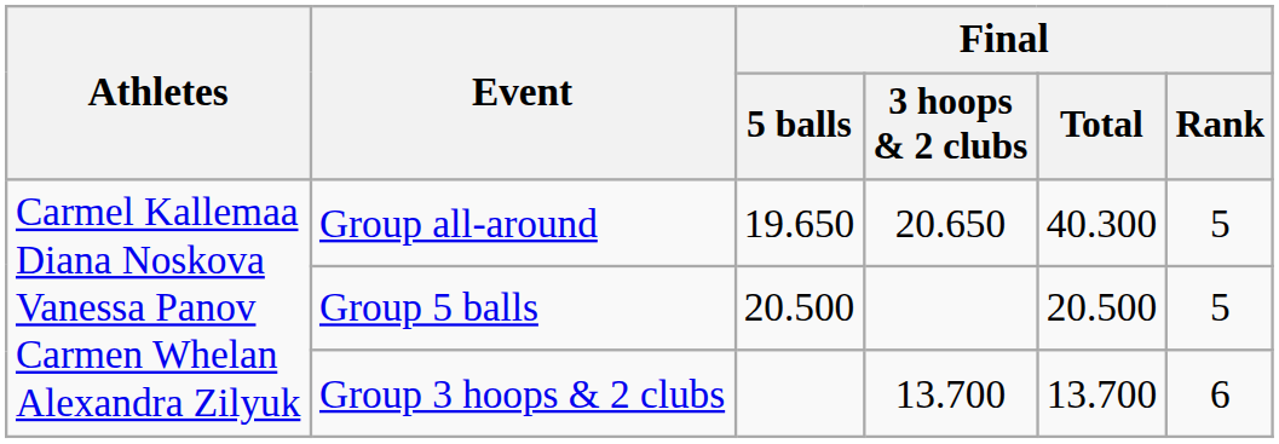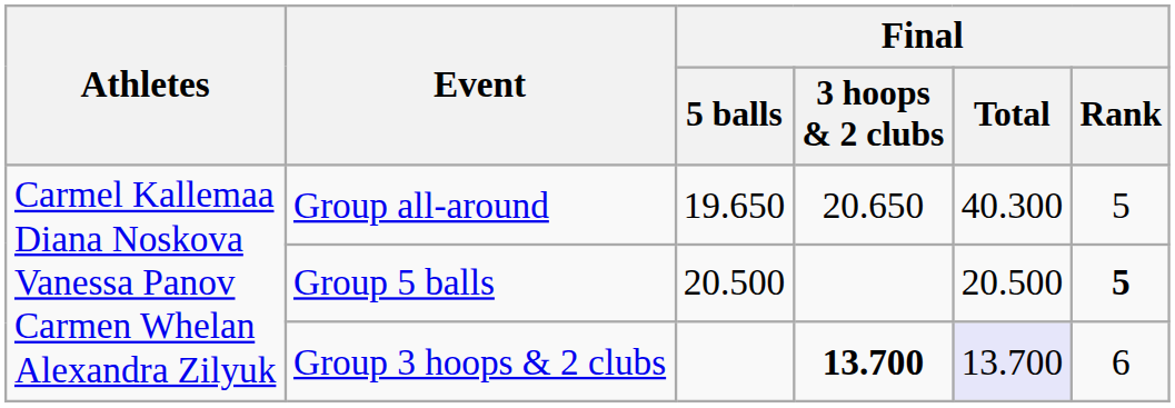Group 5 balls | Final / Rank: normal -> bold
Group 3 hoops & 2 clubs | Final / 3 hoops & 2 clubs: normal -> bold
Group 3 hoops & 2 clubs | Final / Total: no background -> lavender background
